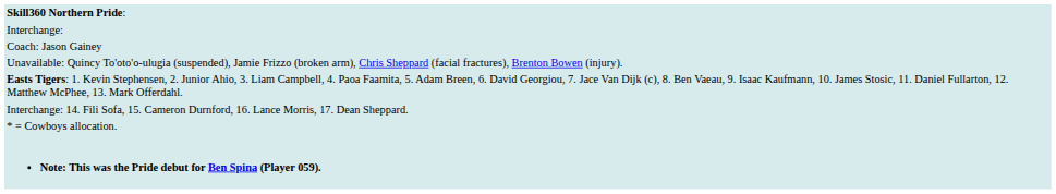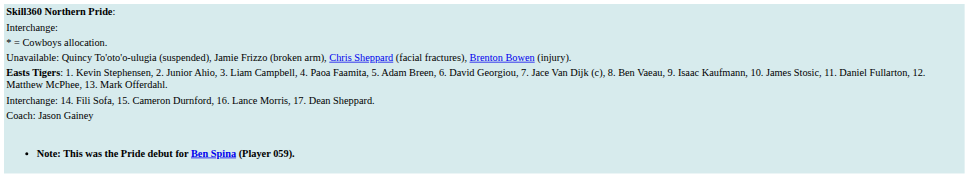row 3 | column 1: Coach: Jason Gainey -> * = Cowboys allocation.
row 7 | column 1: * = Cowboys allocation. -> Coach: Jason Gainey
